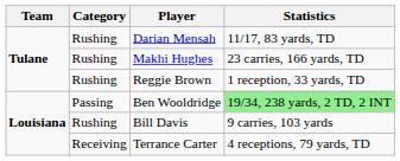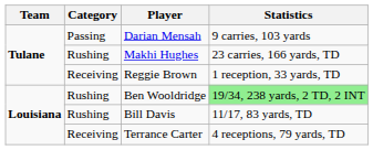Darian Mensah | Category: Rushing -> Passing
Darian Mensah | Statistics: 11/17, 83 yards, TD -> 9 carries, 103 yards
Reggie Brown | Category: Rushing -> Receiving
Ben Wooldridge | Category: Passing -> Rushing
Bill Davis | Statistics: 9 carries, 103 yards -> 11/17, 83 yards, TD
